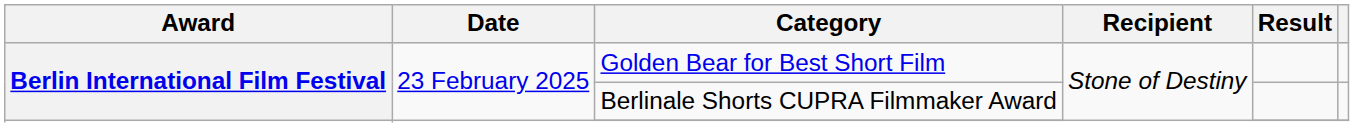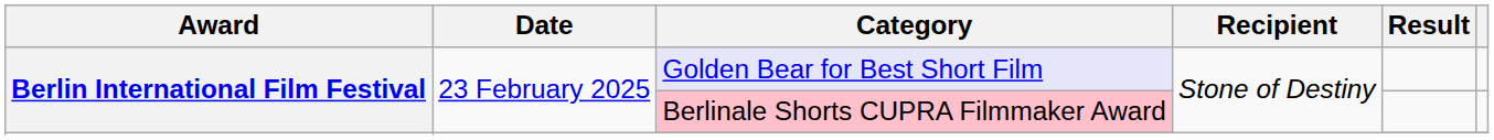Golden Bear for Best Short Film | Category: no background -> lavender background
Berlinale Shorts CUPRA Filmmaker Award | Category: no background -> pink background
